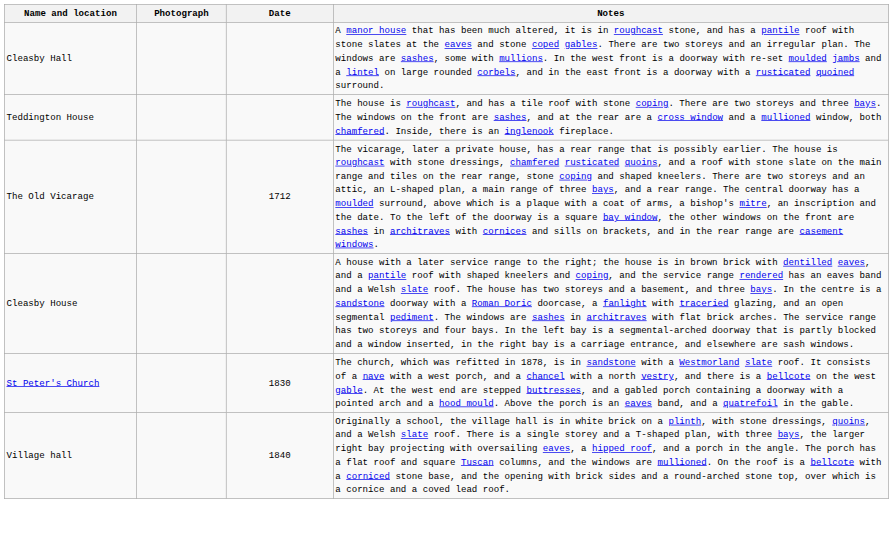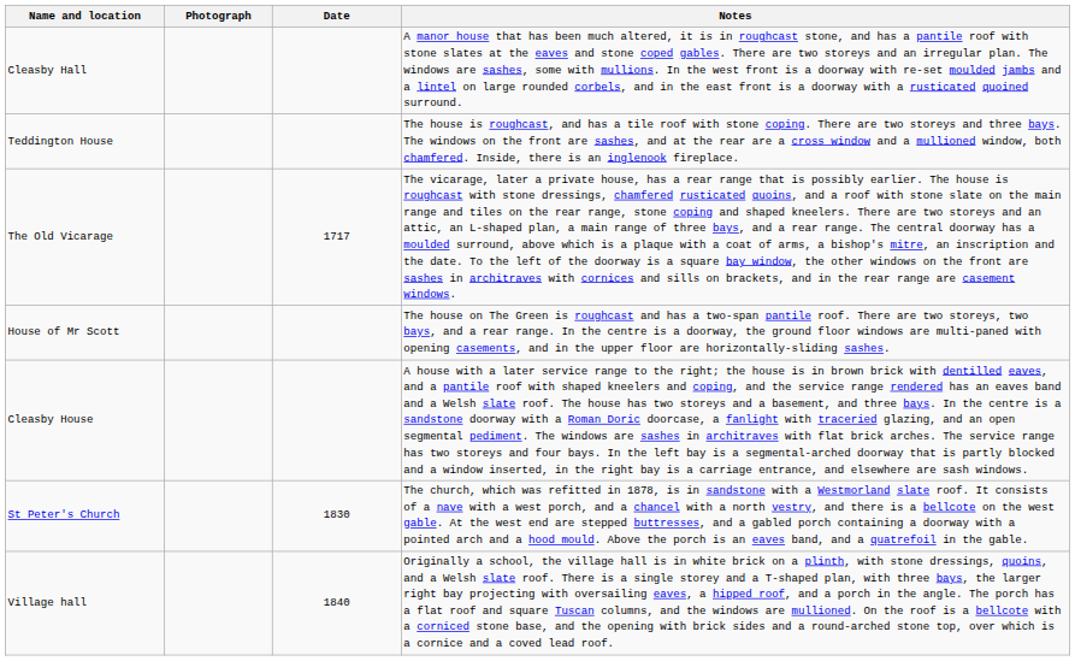The Old Vicarage | Date: 1712 -> 1717
+ row: House of Mr Scott | The house on The Green is roughcast and has a two-span pantile roof. There are two storeys, two bays, and a rear range. In the centre is a doorway, the ground floor windows are multi-paned with opening casements, and in the upper floor are horizontally-sliding sashes.
